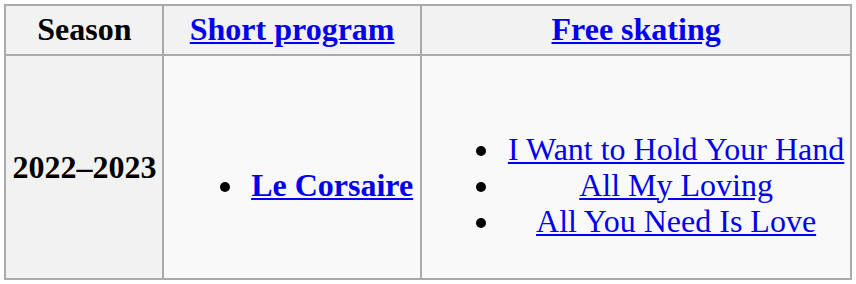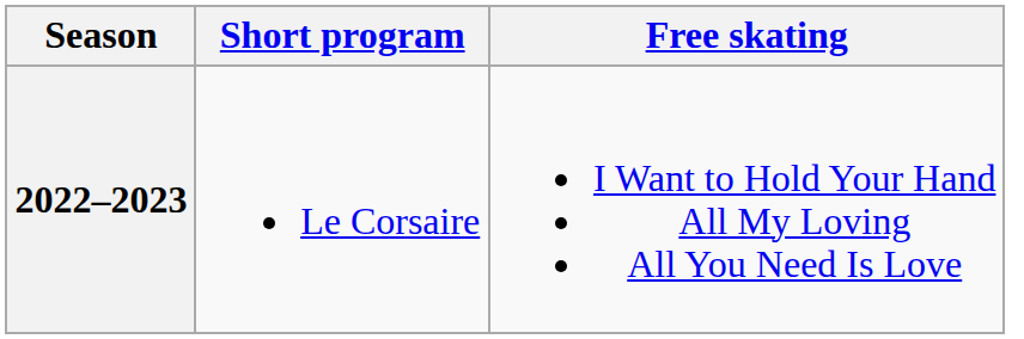row 2 | Short program: bold -> normal
